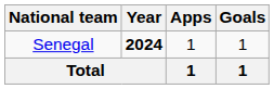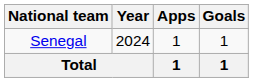Senegal | Year: bold -> normal
